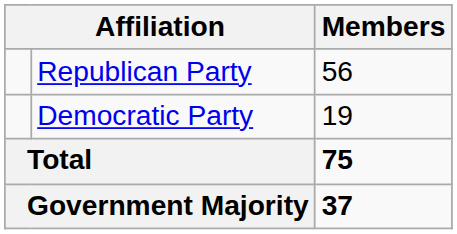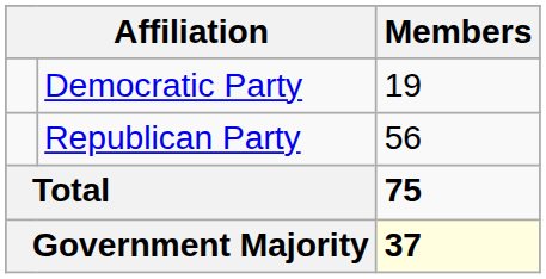rows swapped: Republican Party <-> Democratic Party
Government Majority | Members: no background -> lightyellow background
